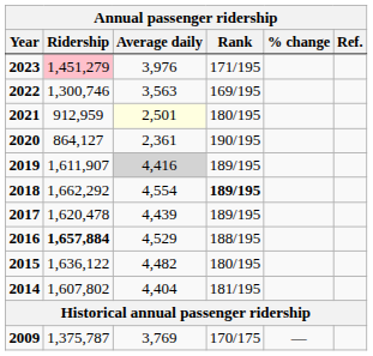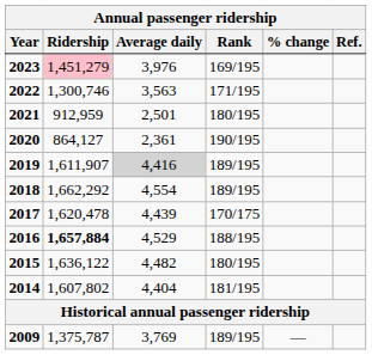2023 | Rank: 171/195 -> 169/195
2022 | Rank: 169/195 -> 171/195
2021 | Average daily: lightyellow background -> no background
2018 | Rank: bold -> normal
2017 | Rank: 189/195 -> 170/175
2009 | Rank: 170/175 -> 189/195
